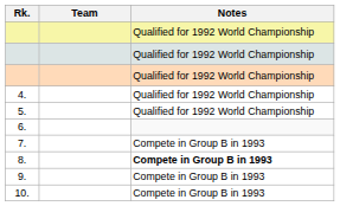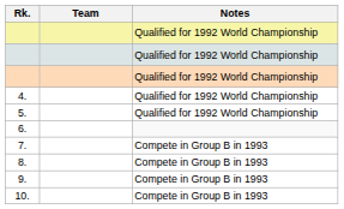8. | Notes: bold -> normal
